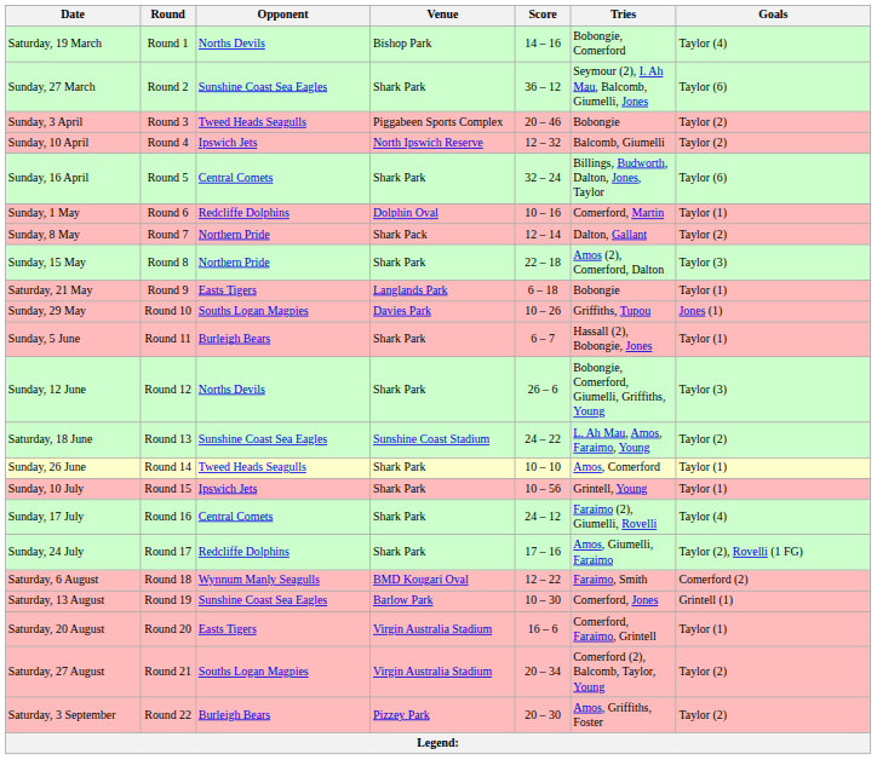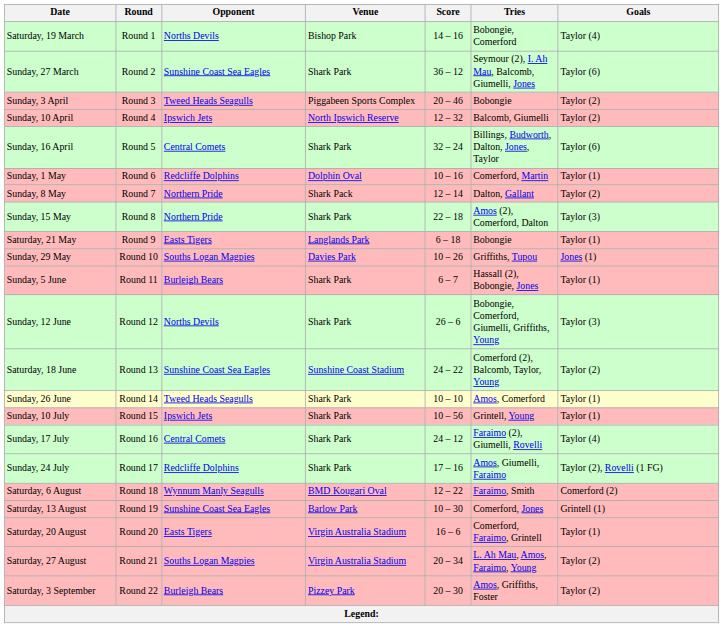Saturday, 18 June | Tries: L. Ah Mau, Amos, Faraimo, Young -> Comerford (2), Balcomb, Taylor, Young
Saturday, 27 August | Tries: Comerford (2), Balcomb, Taylor, Young -> L. Ah Mau, Amos, Faraimo, Young
